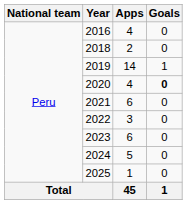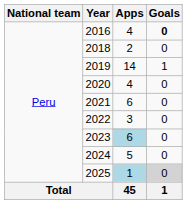2016 | Goals: normal -> bold
2020 | Goals: bold -> normal
2023 | Apps: no background -> lightblue background
2025 | Apps: no background -> lightblue background
2025 | Goals: no background -> lightgrey background
